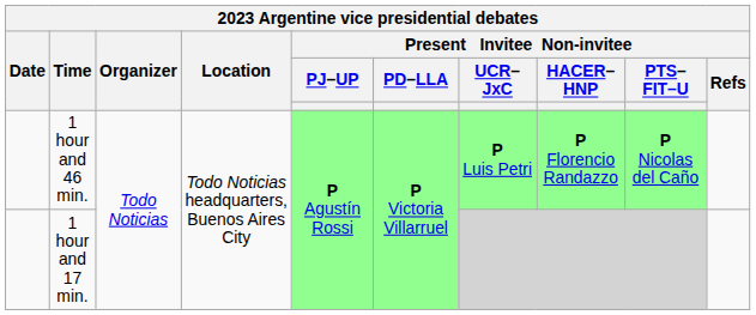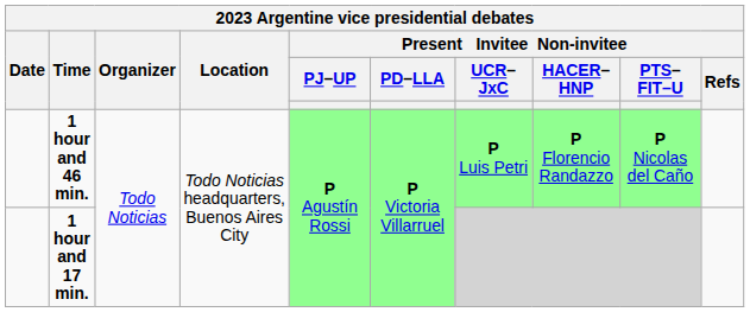1 hour and 46 min. | Time: normal -> bold
1 hour and 17 min. | Time: normal -> bold
